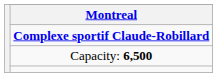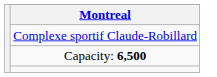Complexe sportif Claude-Robillard | Montreal: bold -> normal
